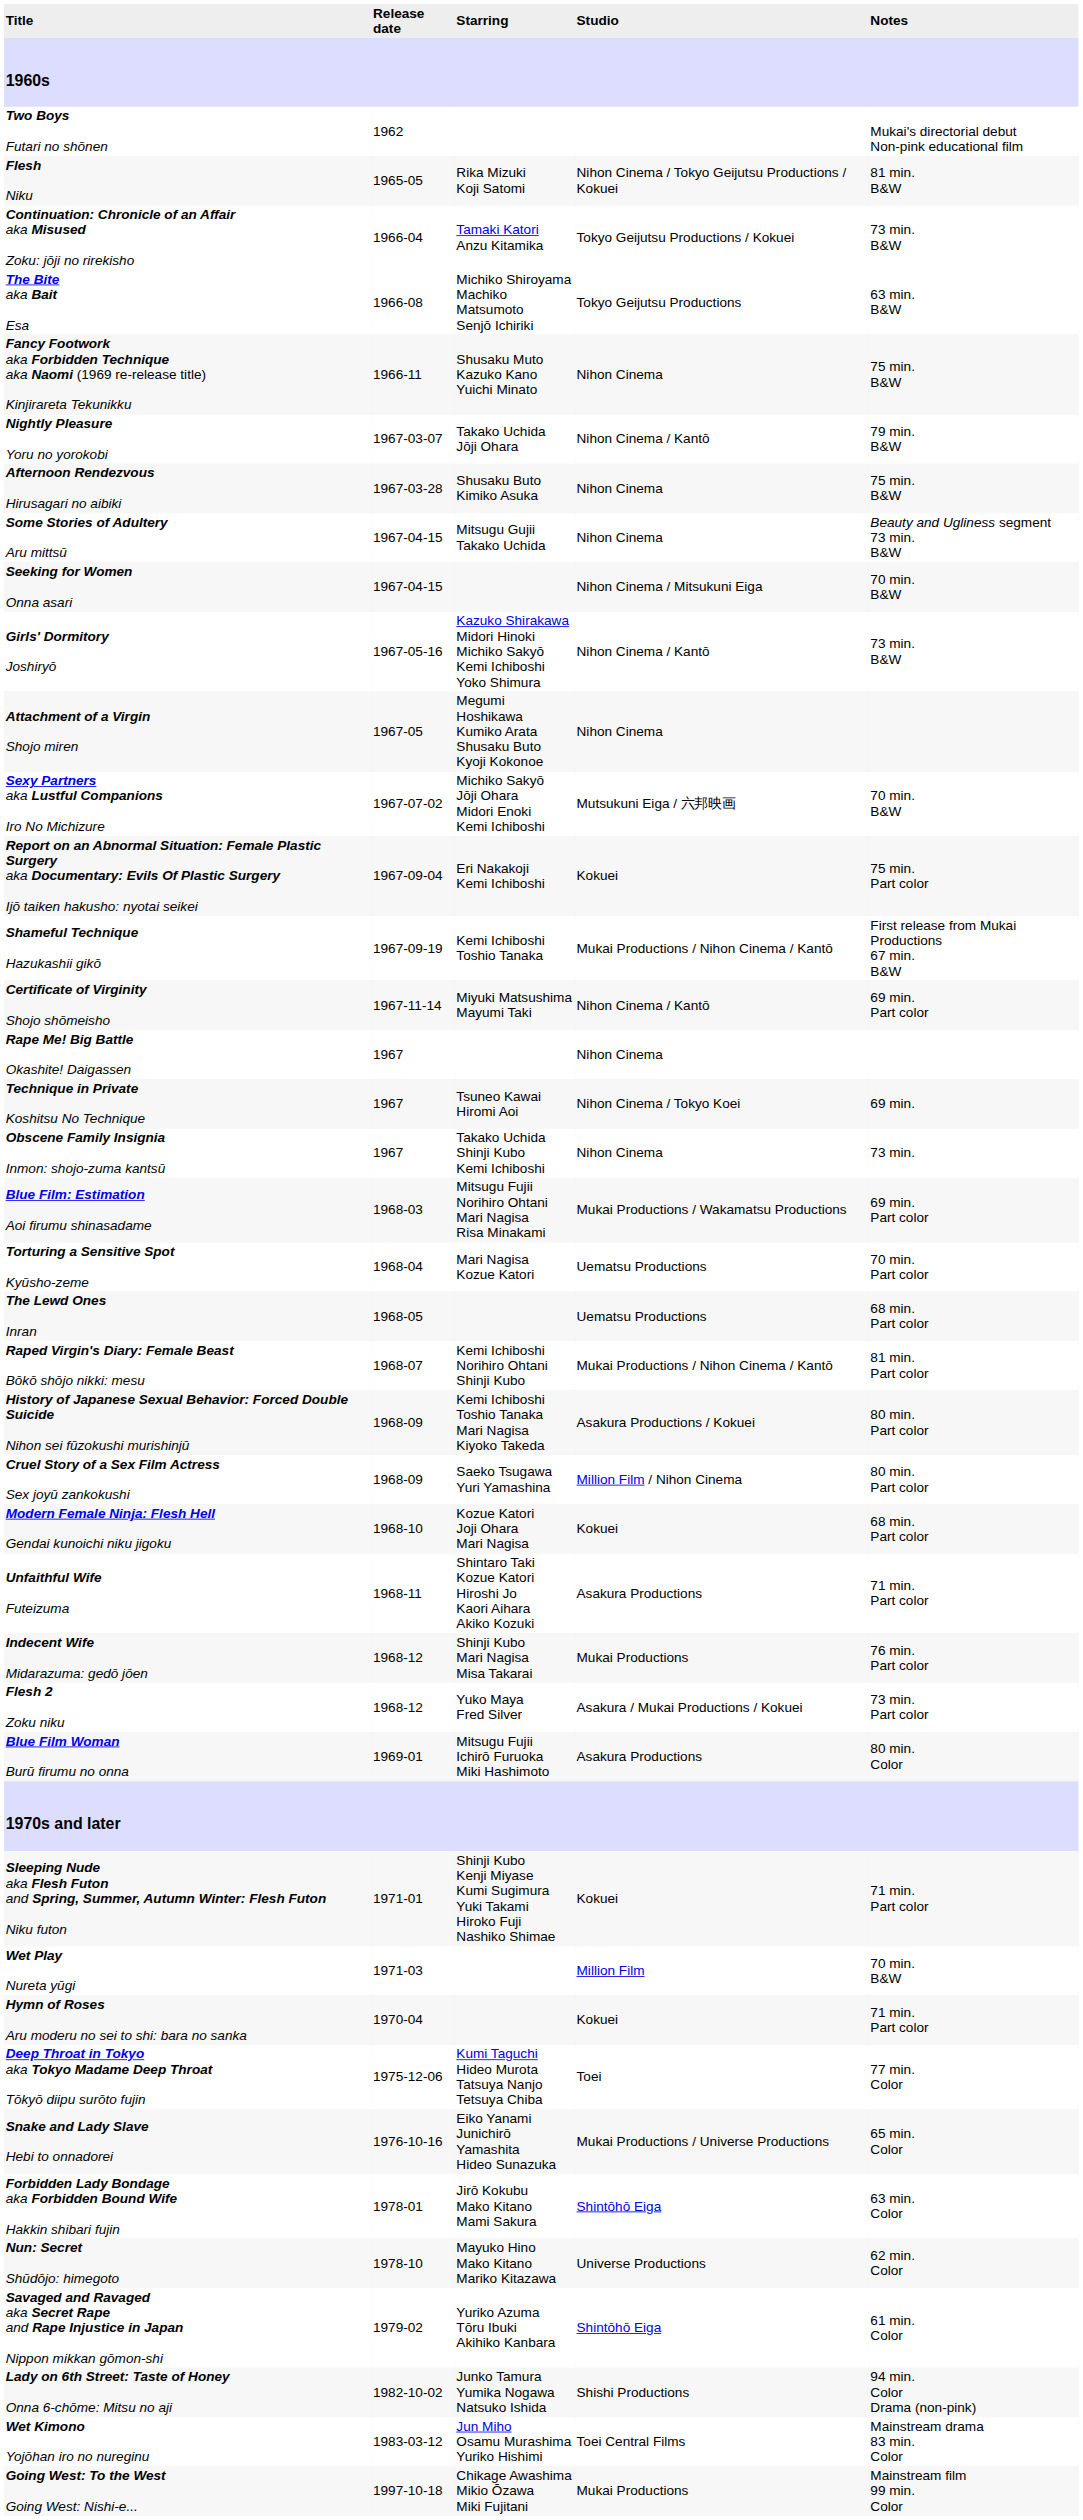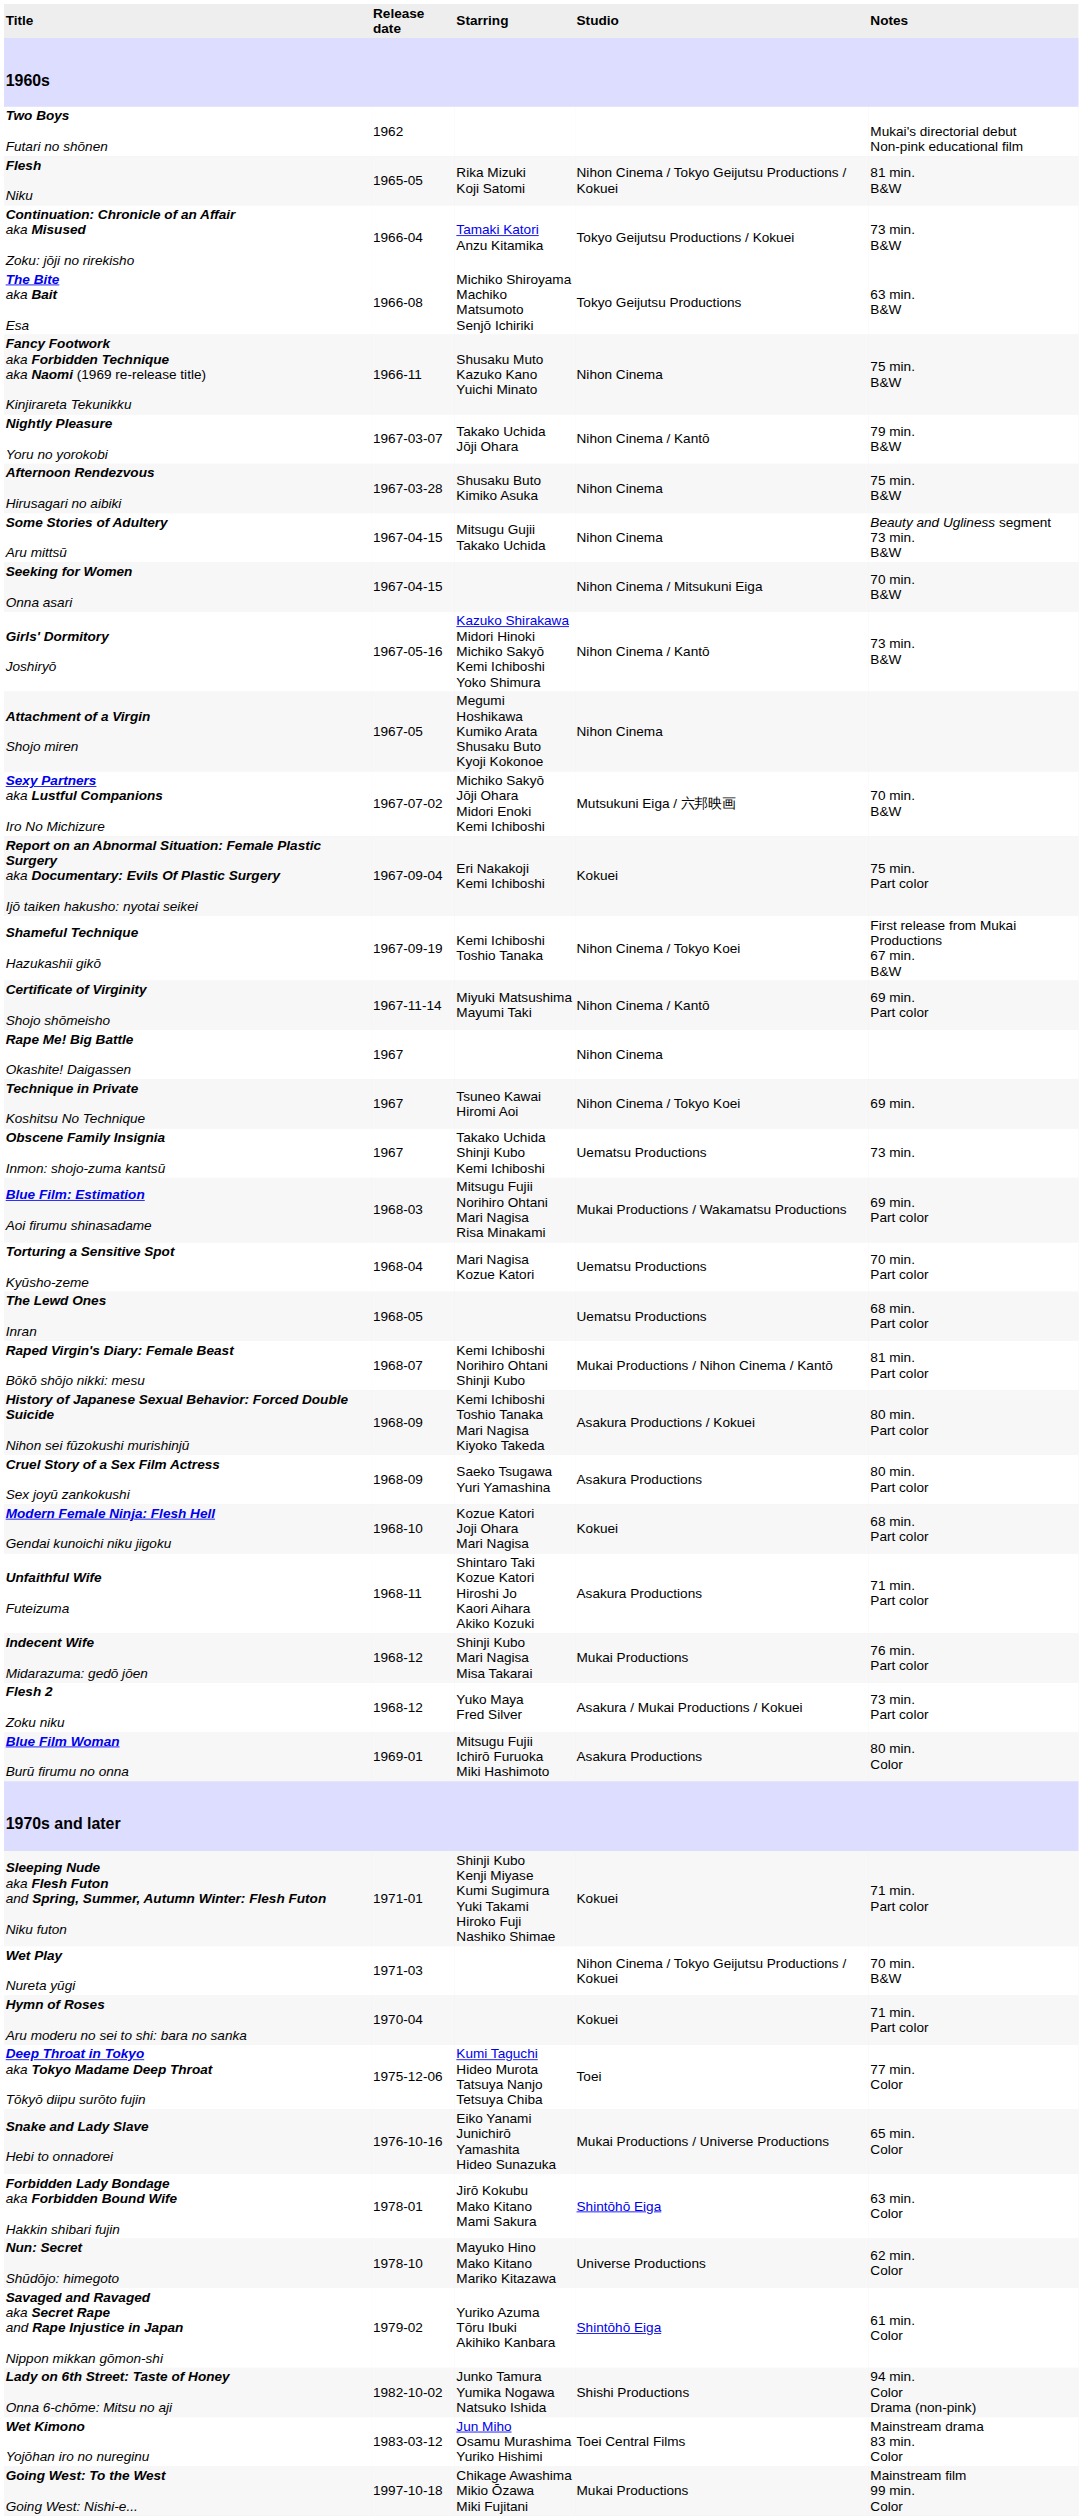Shameful Technique Hazukashii gikō | Studio: Mukai Productions / Nihon Cinema / Kantō -> Nihon Cinema / Tokyo Koei
Obscene Family Insignia Inmon: shojo-zuma kantsū | Studio: Nihon Cinema -> Uematsu Productions
Cruel Story of a Sex Film Actress Sex joyū zankokushi | Studio: Million Film / Nihon Cinema -> Asakura Productions
Wet Play Nureta yūgi | Studio: Million Film -> Nihon Cinema / Tokyo Geijutsu Productions / Kokuei
